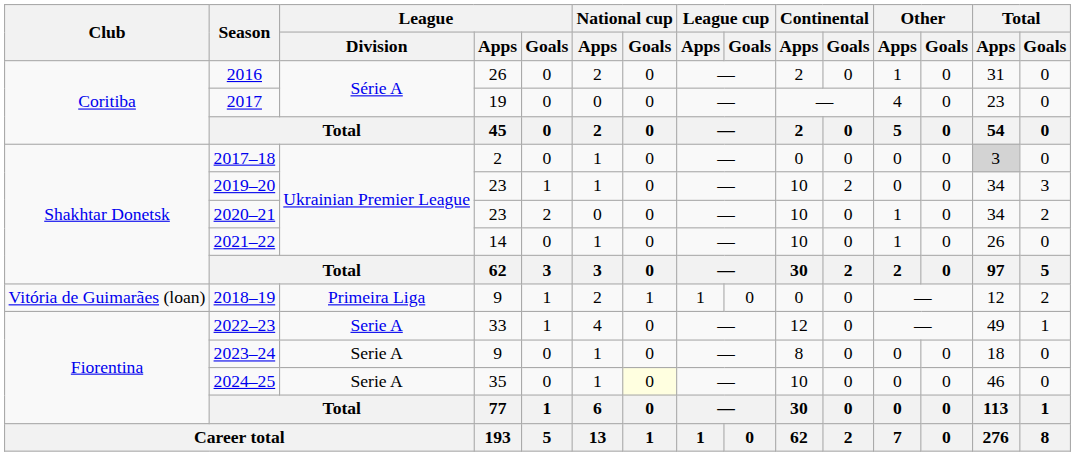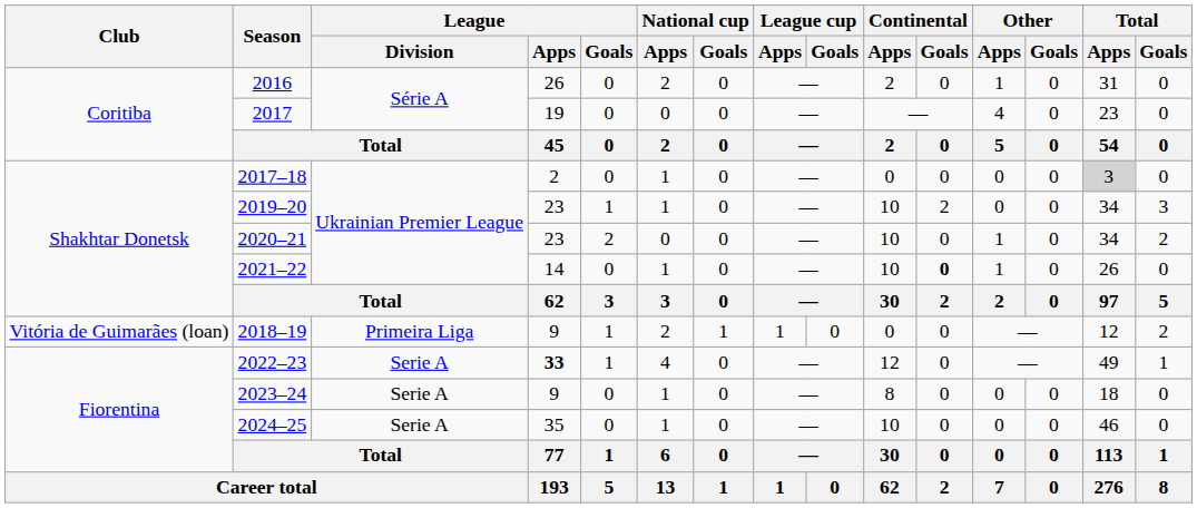2021–22 | Continental / Goals: normal -> bold
2022–23 | League / Apps: normal -> bold
2024–25 | National cup / Goals: lightyellow background -> no background
